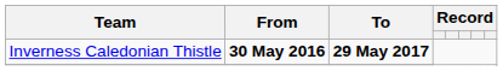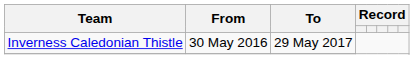Inverness Caledonian Thistle | From: bold -> normal
Inverness Caledonian Thistle | To: bold -> normal
